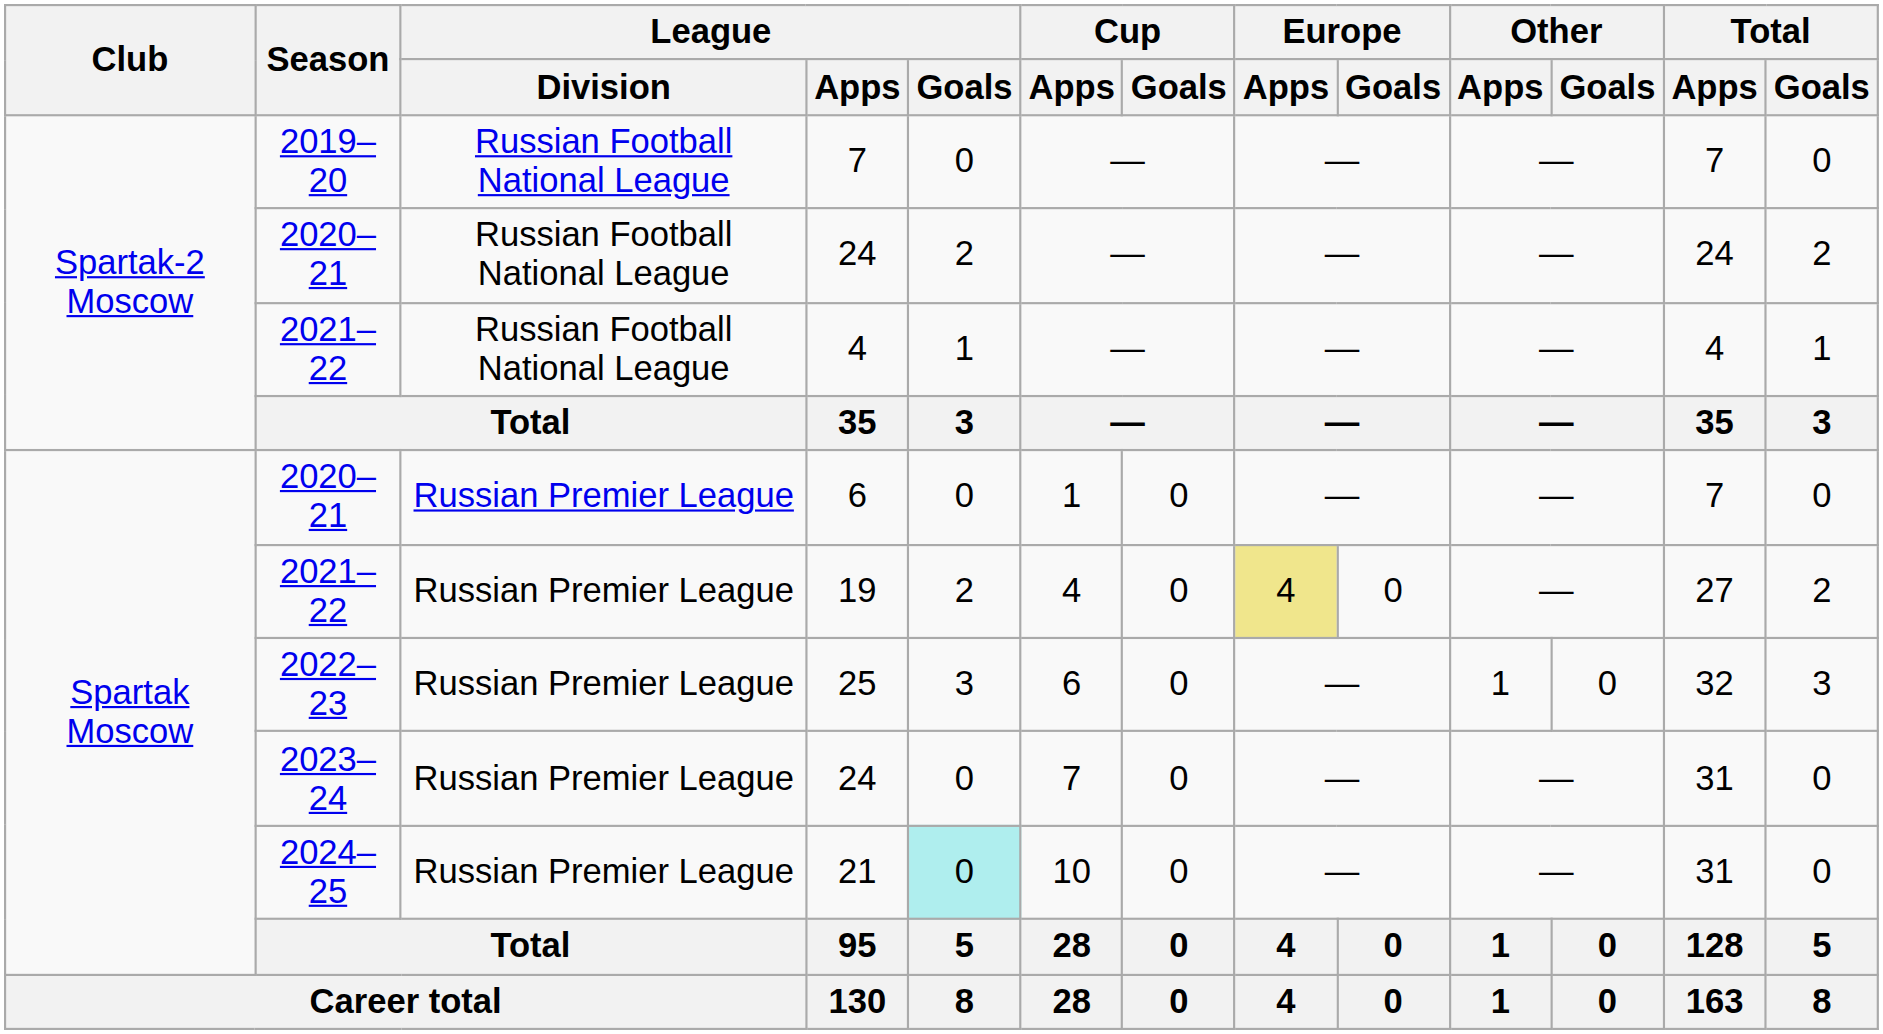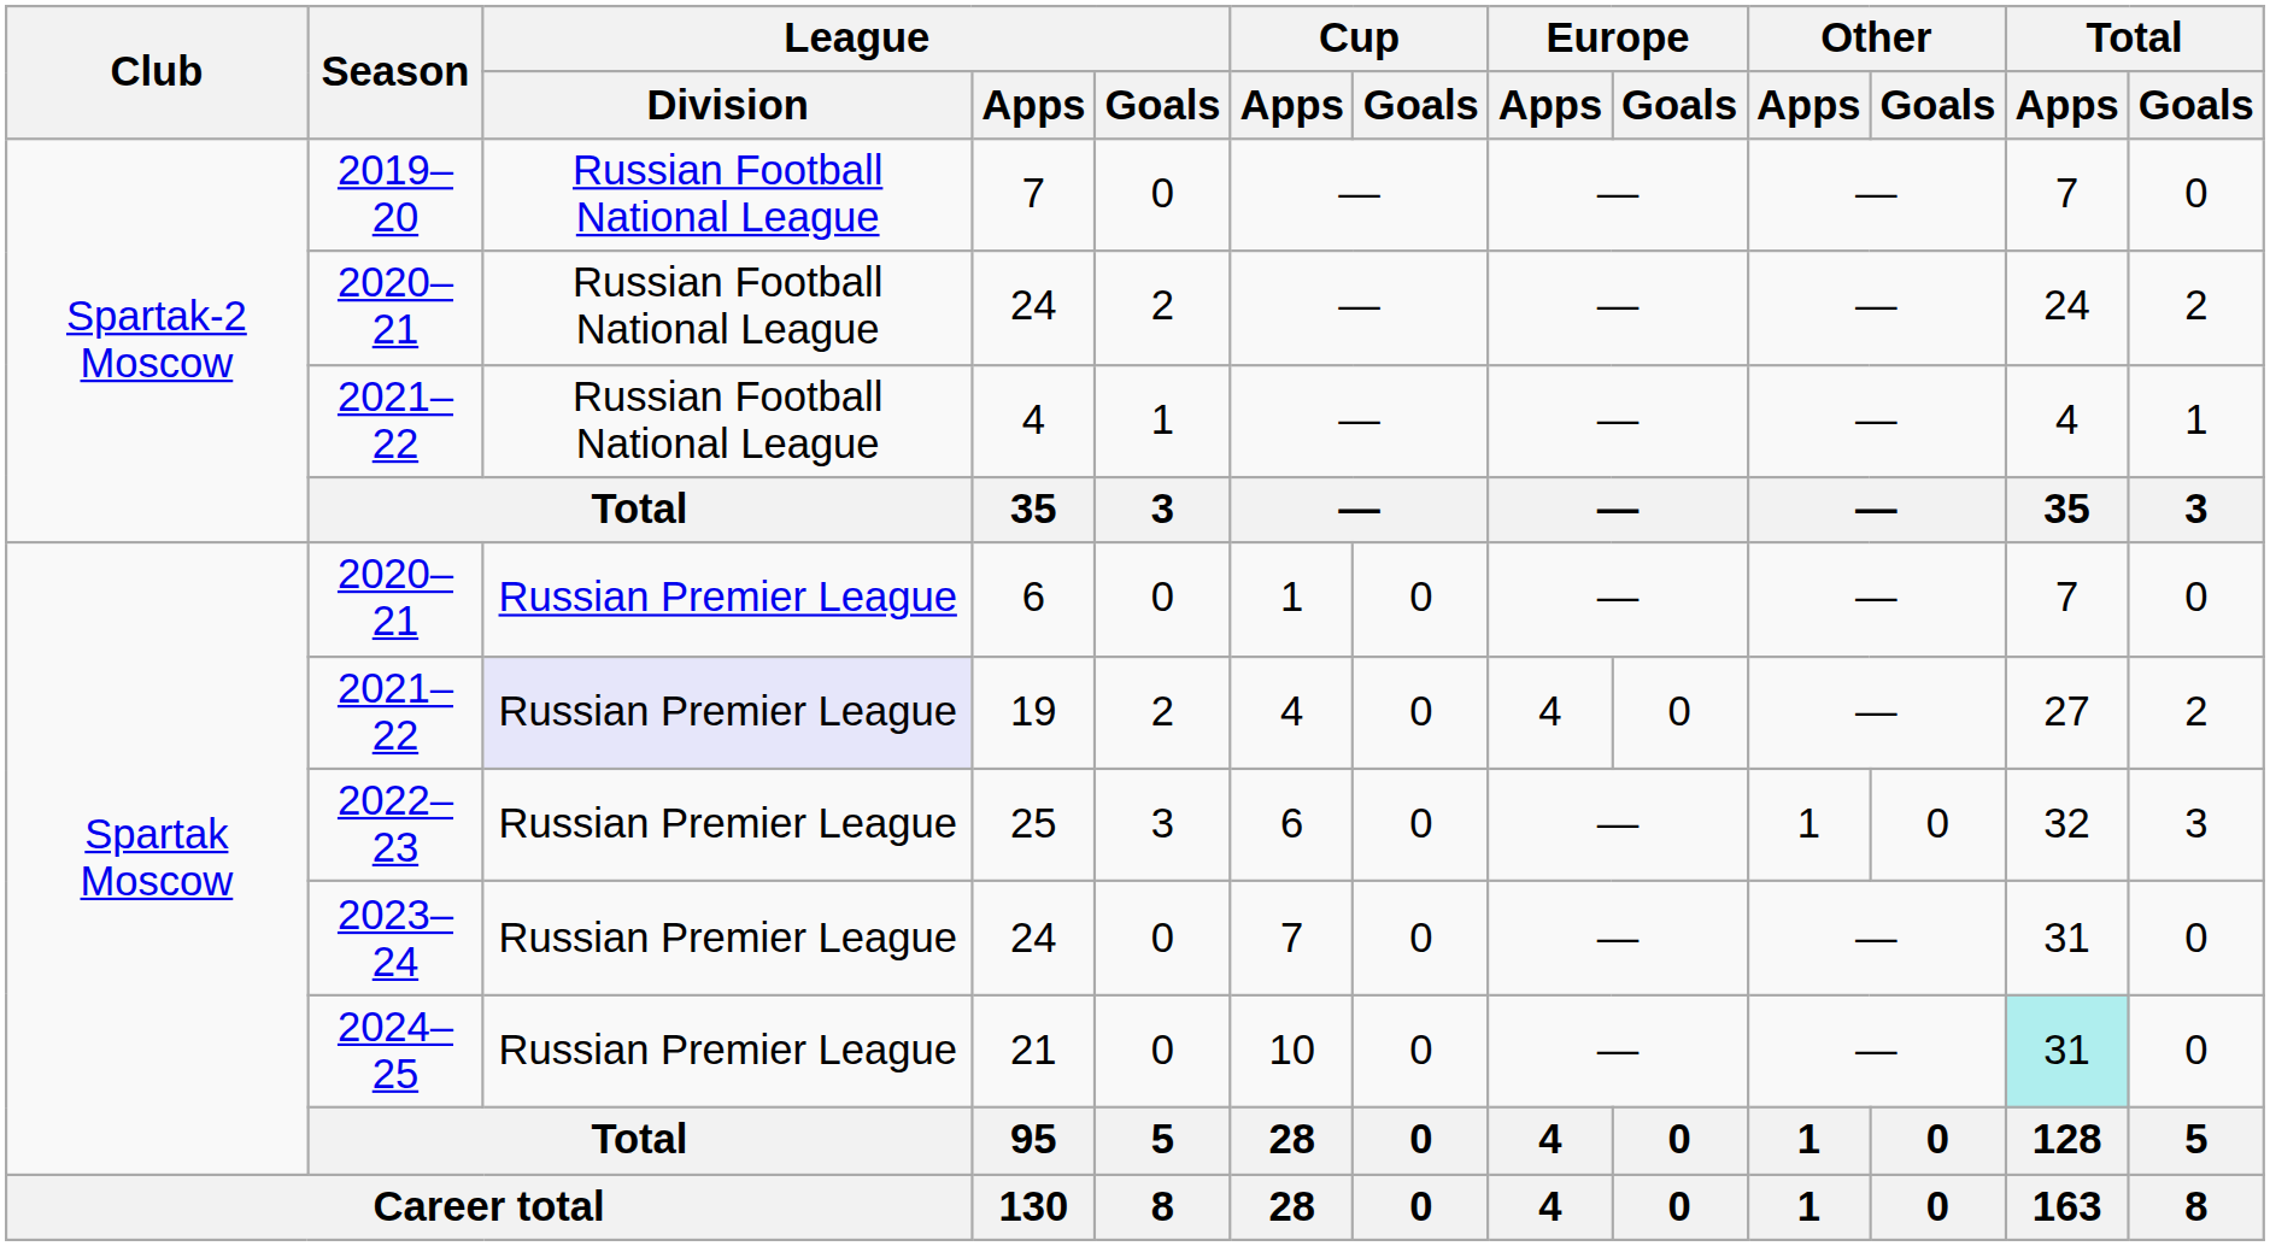19 | League / Division: no background -> lavender background
19 | Europe / Apps: khaki background -> no background
21 | League / Goals: paleturquoise background -> no background
21 | Total / Apps: no background -> paleturquoise background
